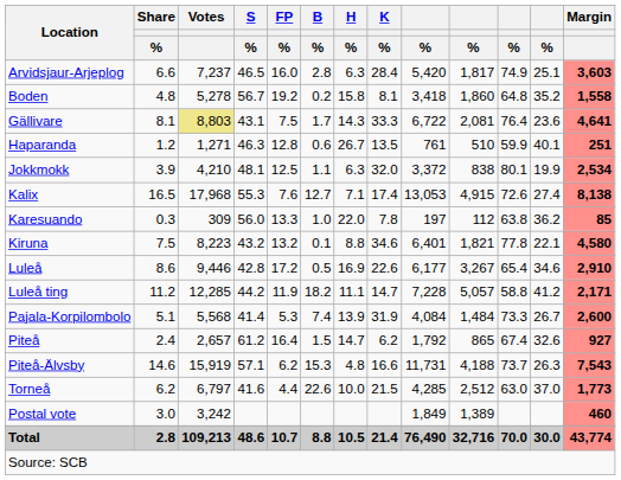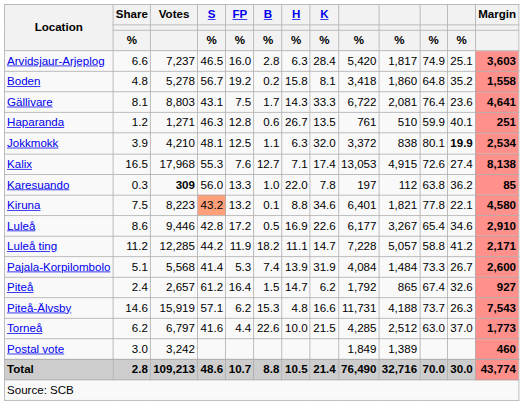Gällivare | Votes: khaki background -> no background
Jokkmokk | column 12: normal -> bold
Karesuando | Votes: normal -> bold
Kiruna | S / %: no background -> lightsalmon background
